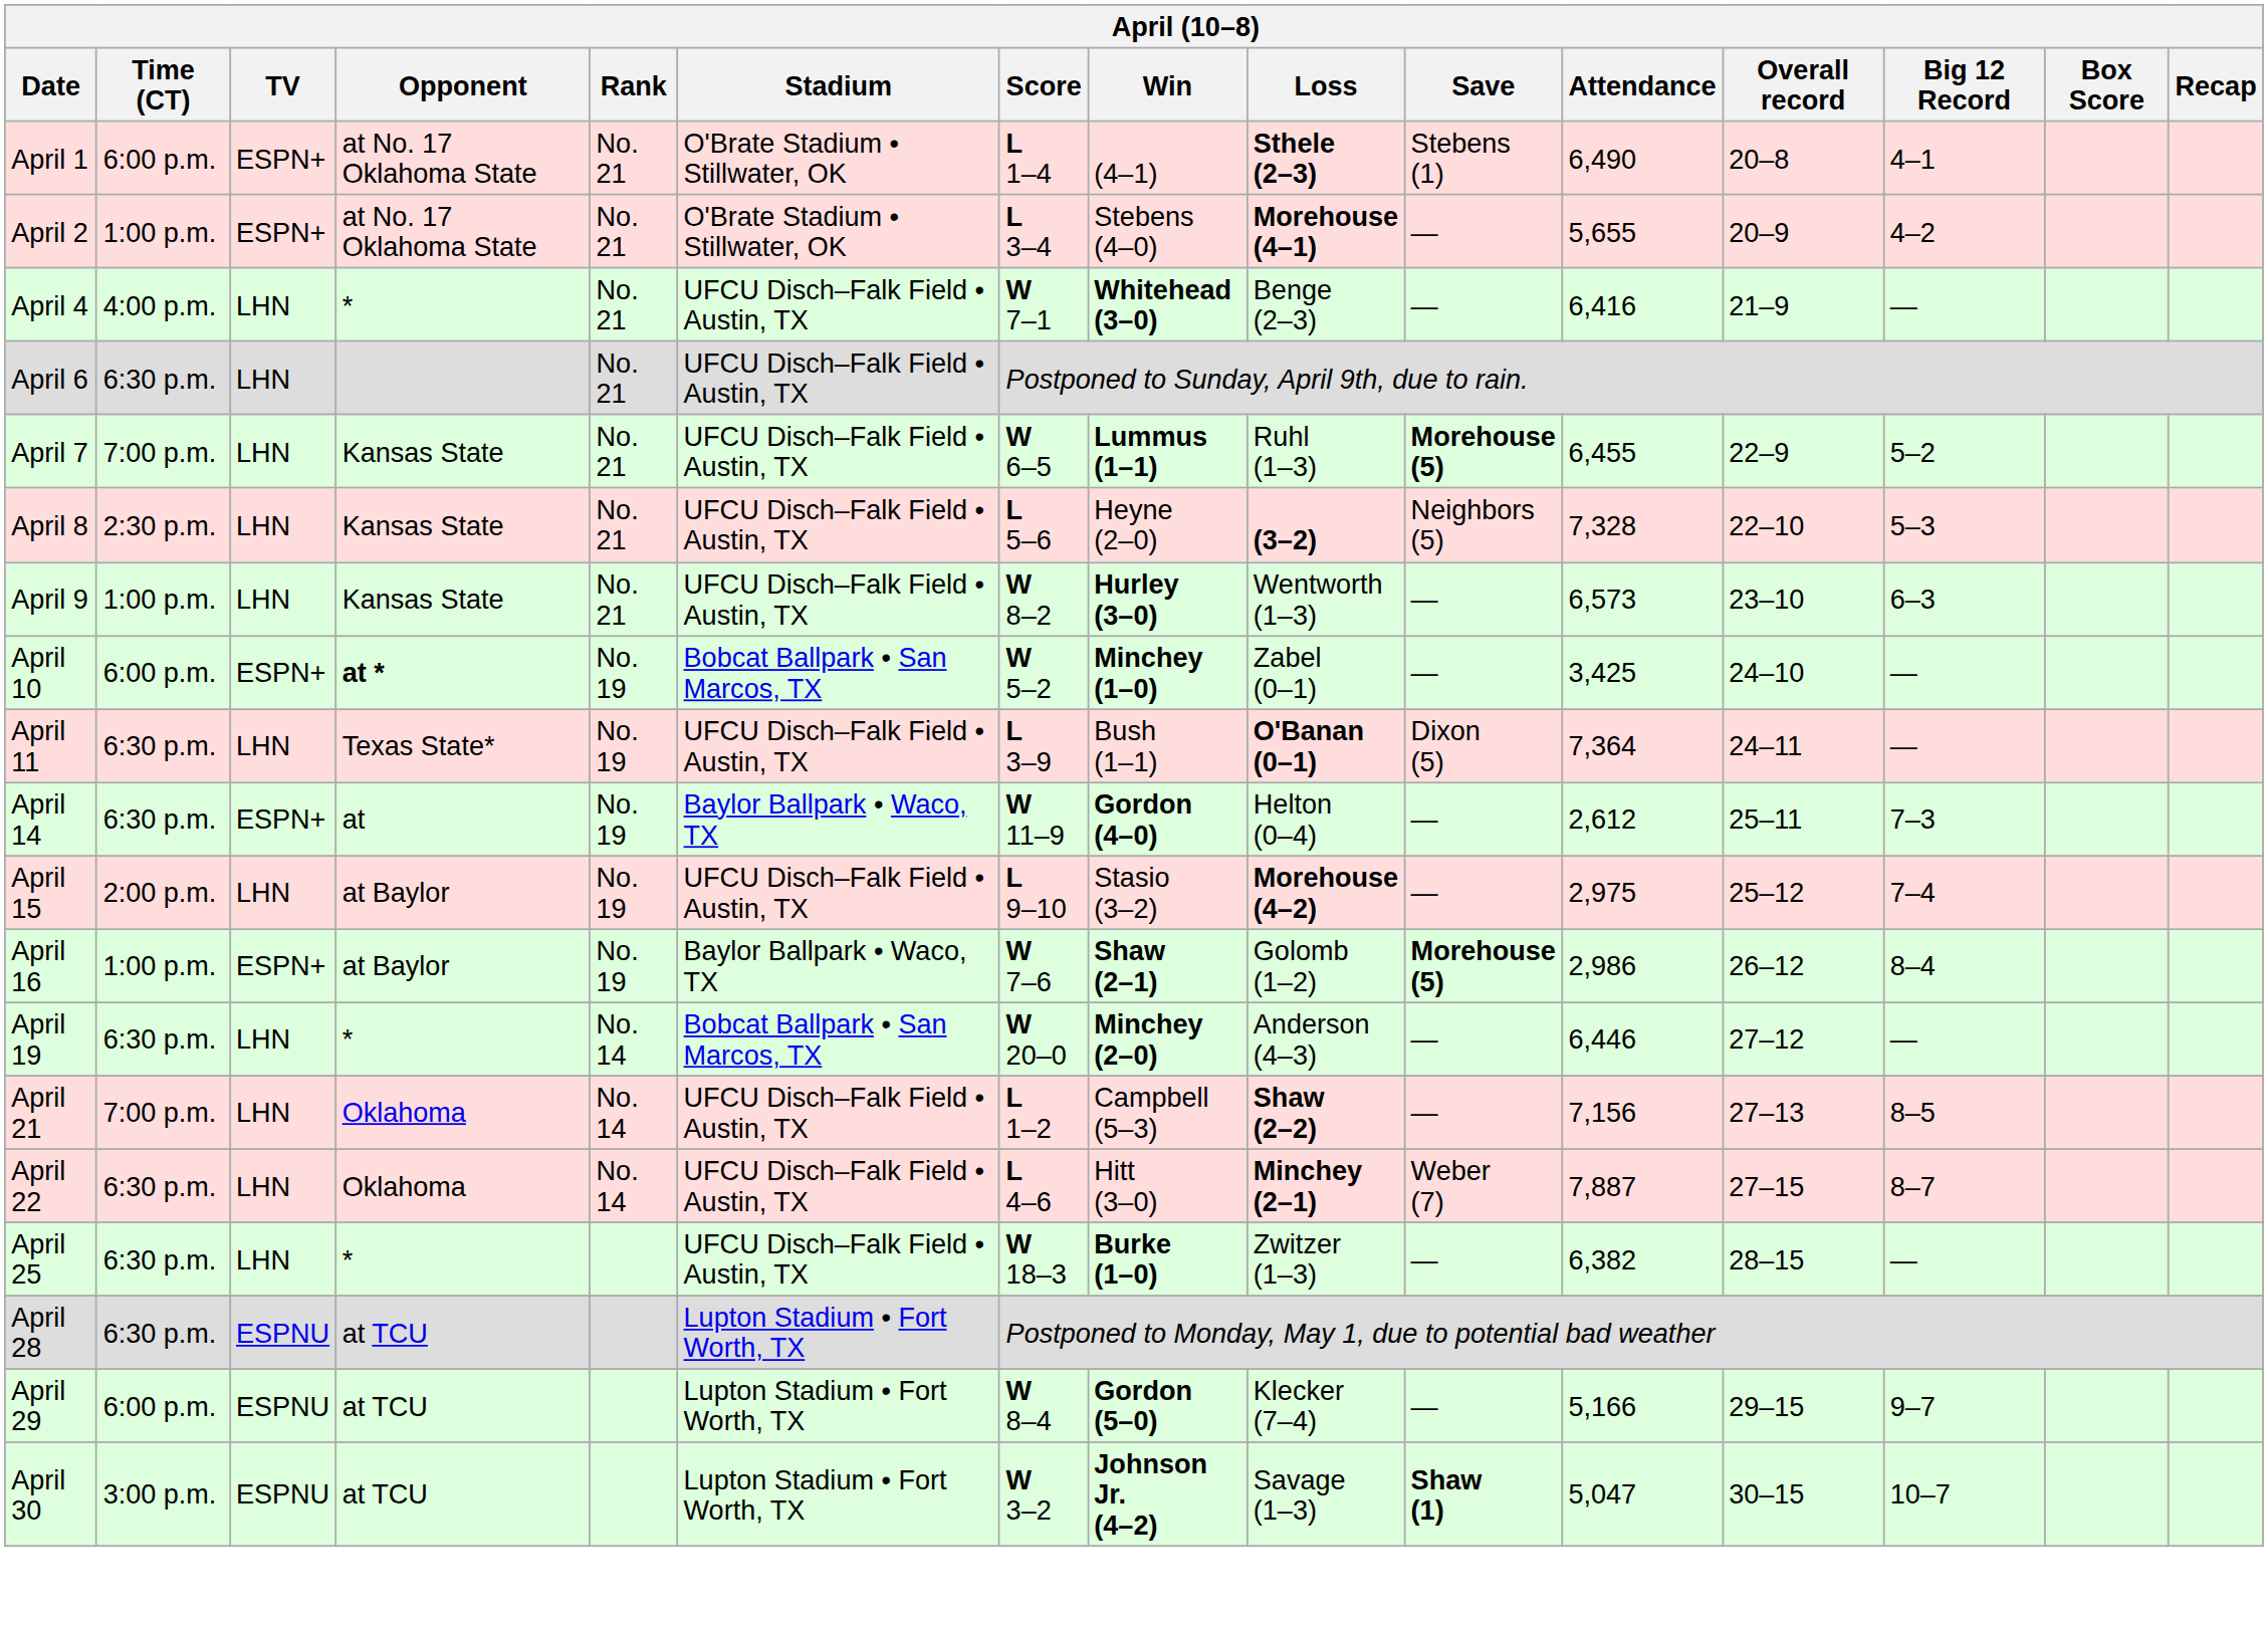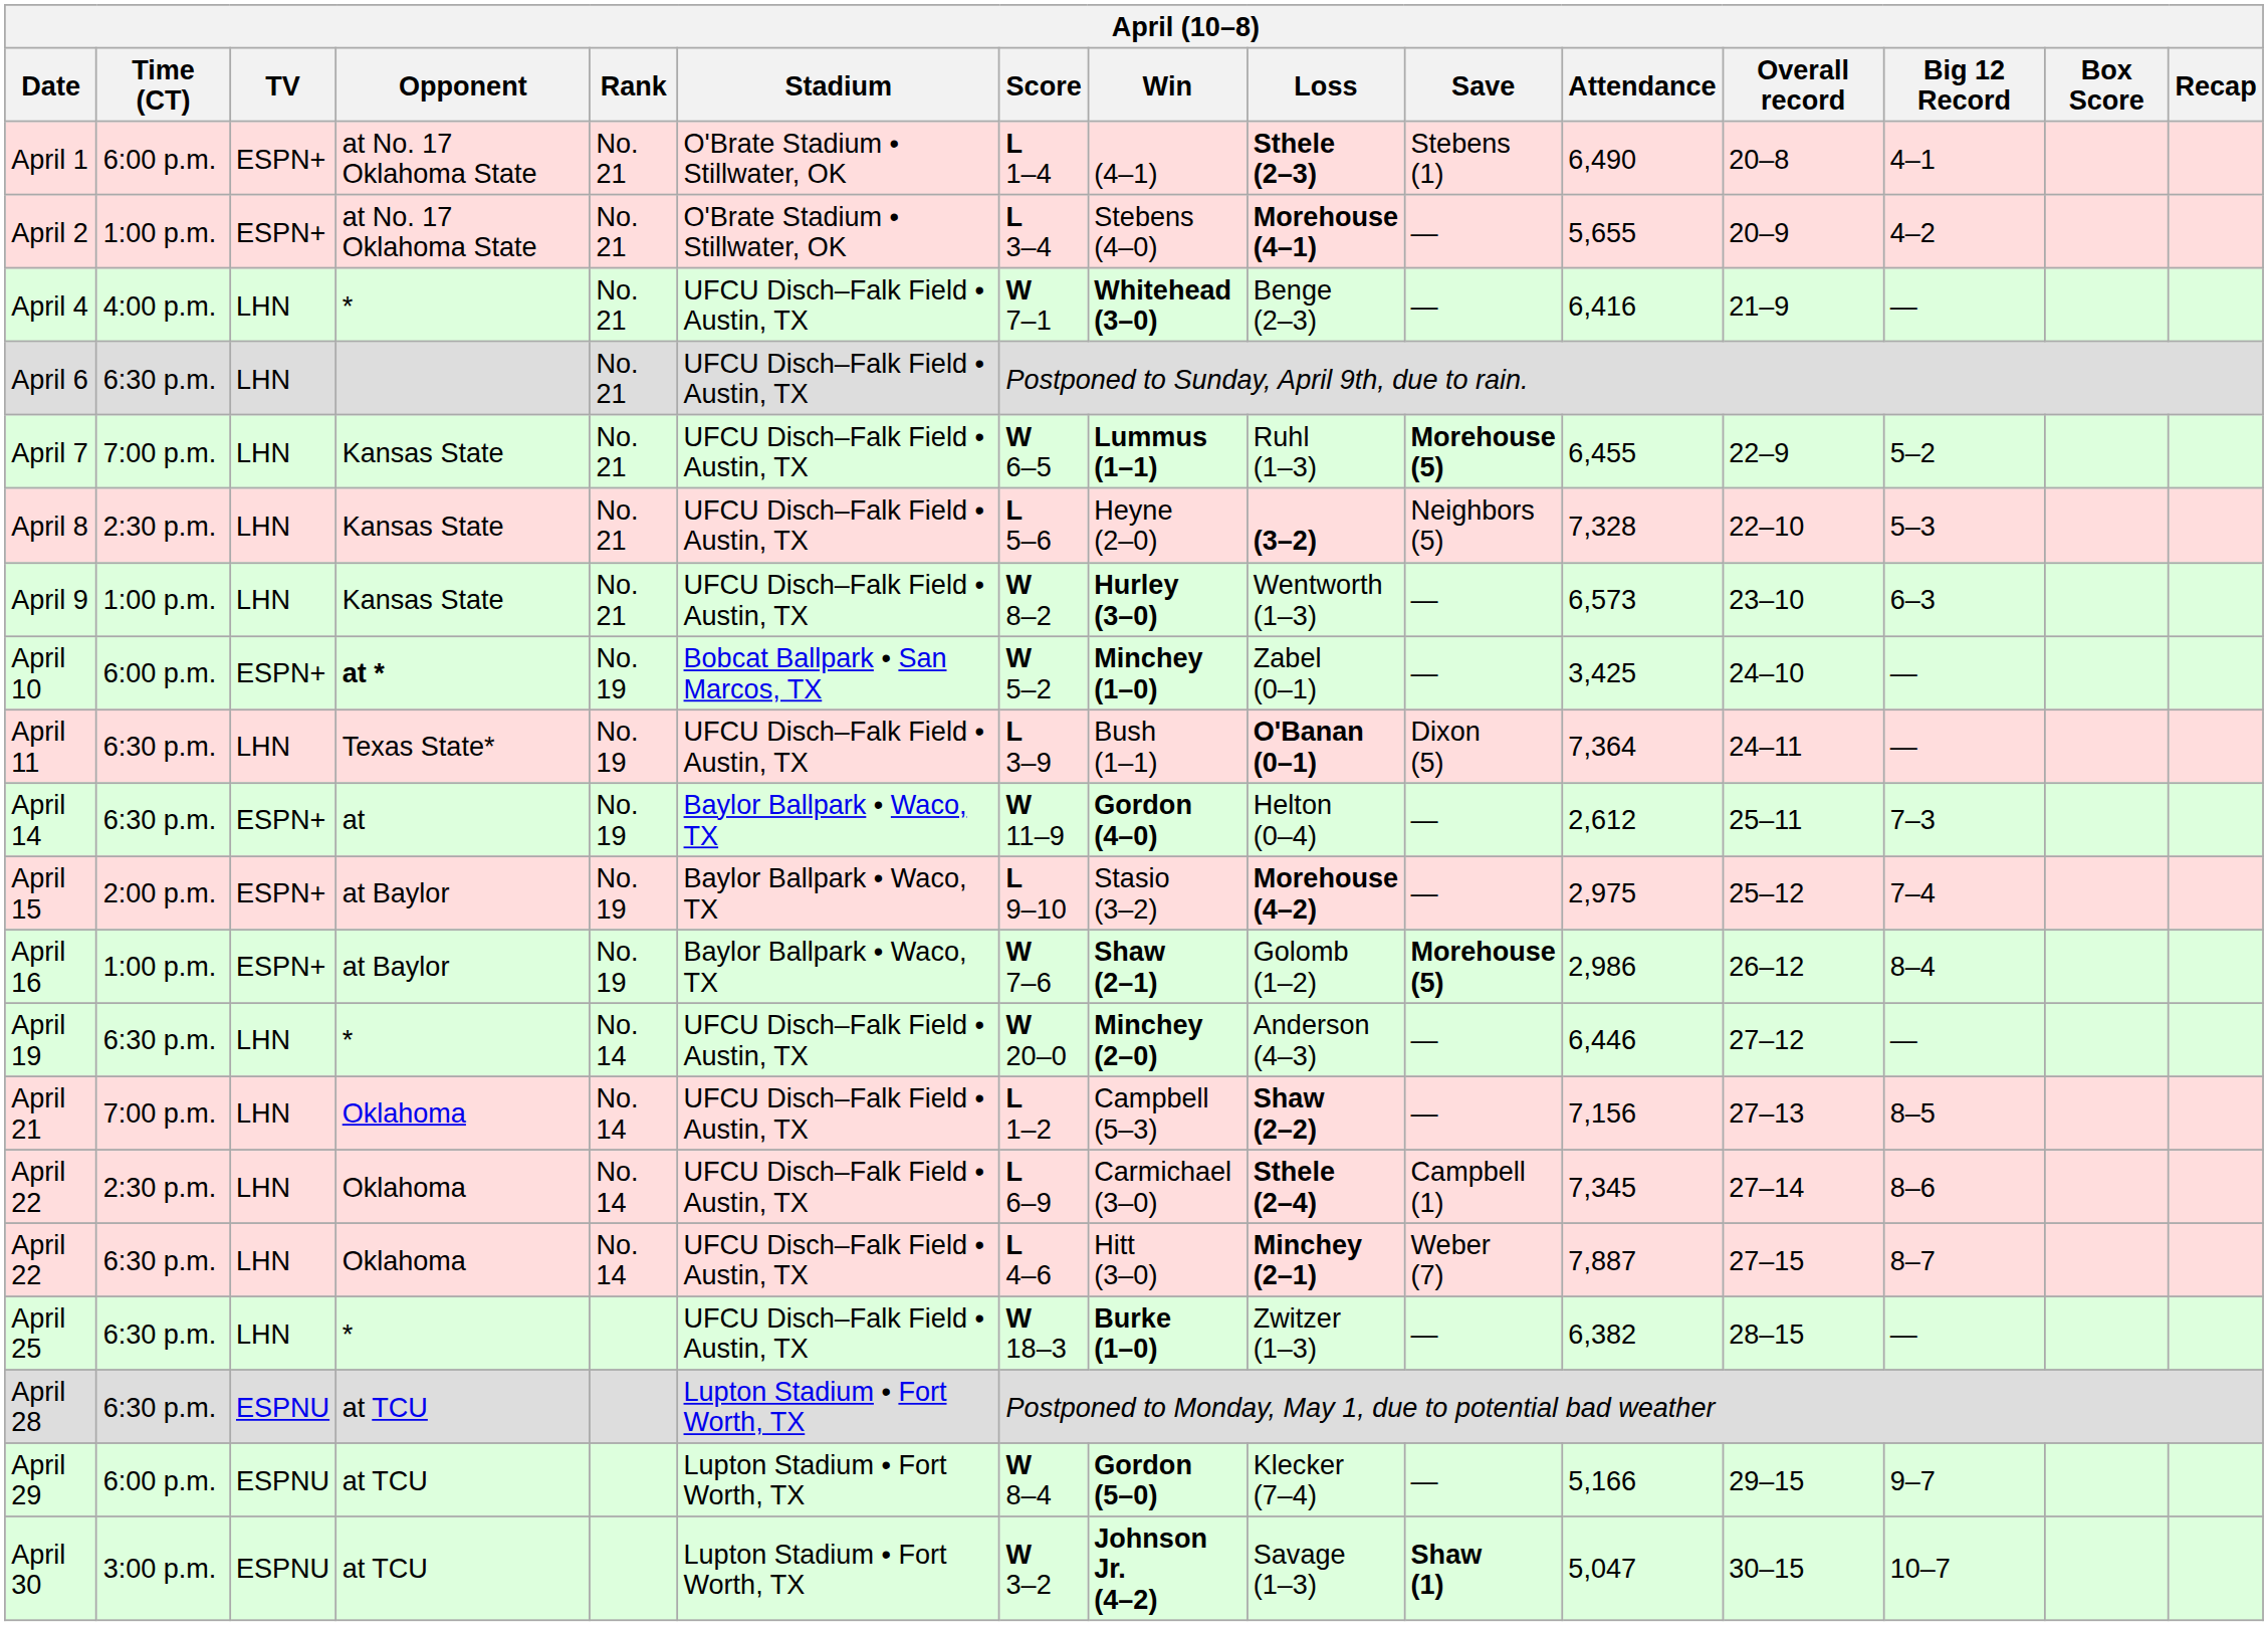April 15 | TV: LHN -> ESPN+
April 15 | Stadium: UFCU Disch–Falk Field • Austin, TX -> Baylor Ballpark • Waco, TX
April 19 | Stadium: Bobcat Ballpark • San Marcos, TX -> UFCU Disch–Falk Field • Austin, TX
+ row: April 22 | 2:30 p.m. | LHN | Oklahoma | No. 14 | UFCU Disch–Falk Field • Austin, TX | L 6–9 | Carmichael (3–0) | Sthele (2–4) | Campbell (1) | 7,345 | 27–14 | 8–6
